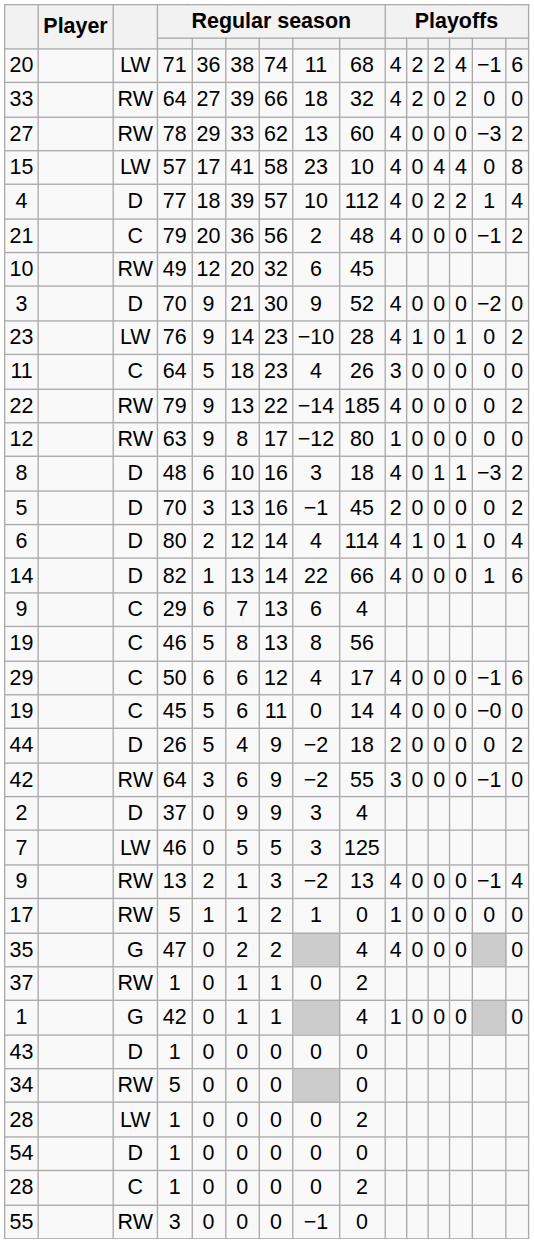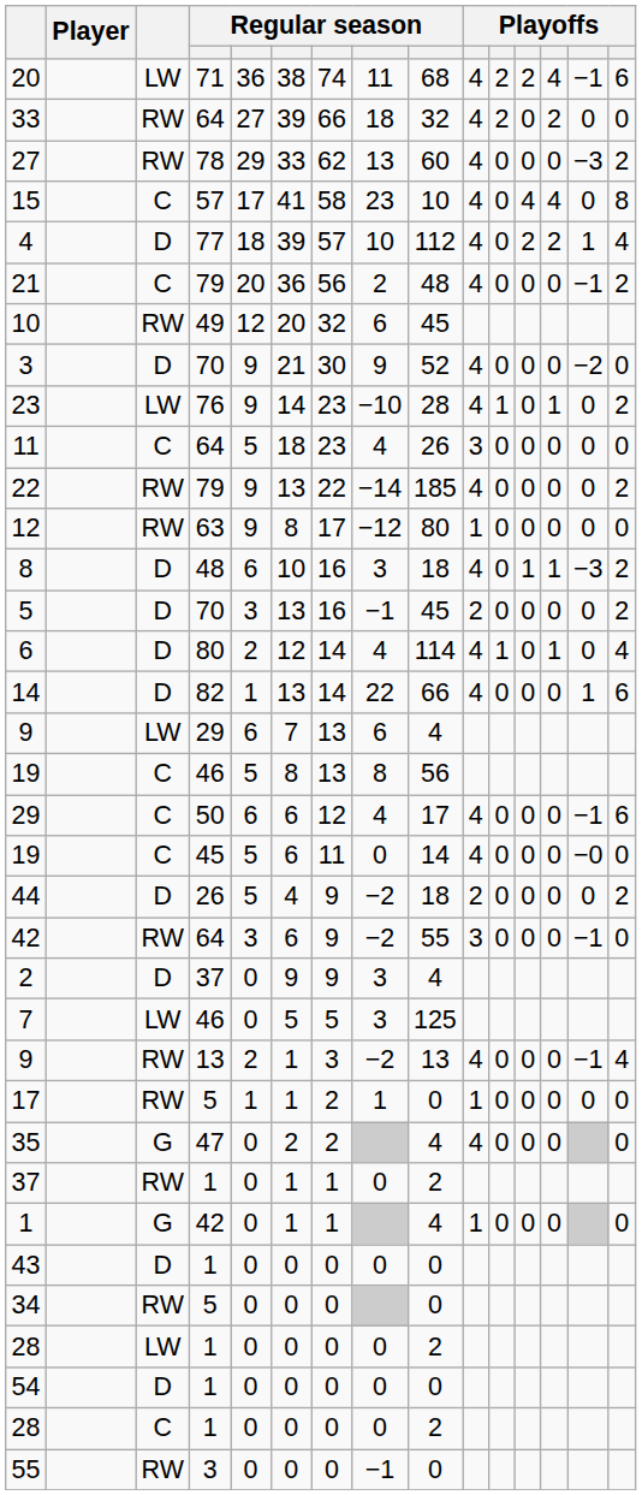15 | column 3: LW -> C
9 / 29 | column 3: C -> LW
